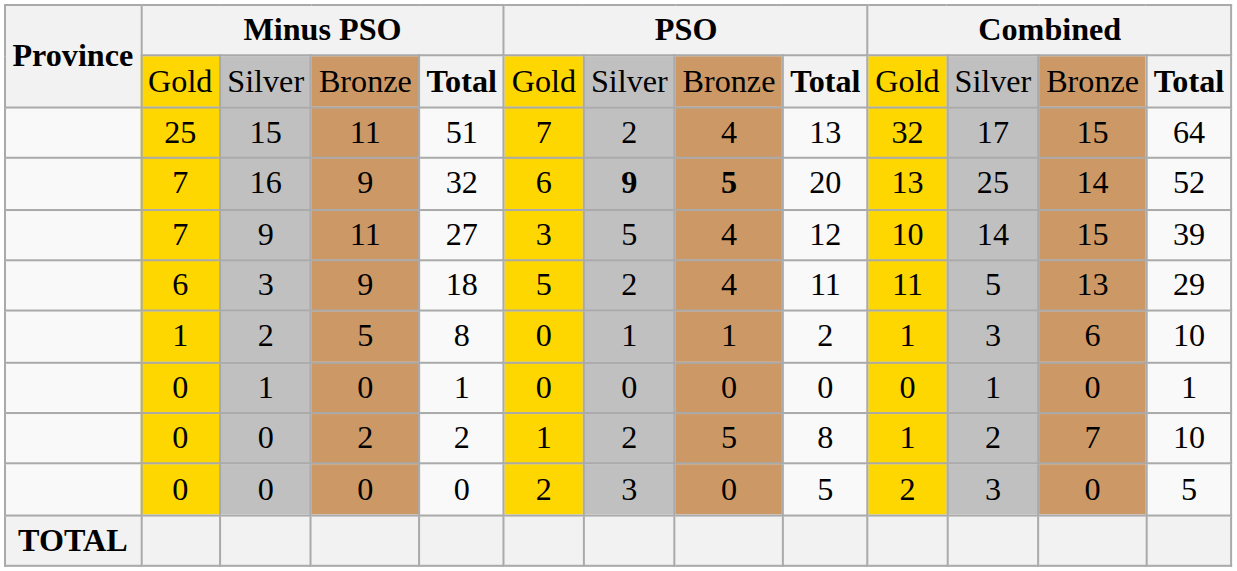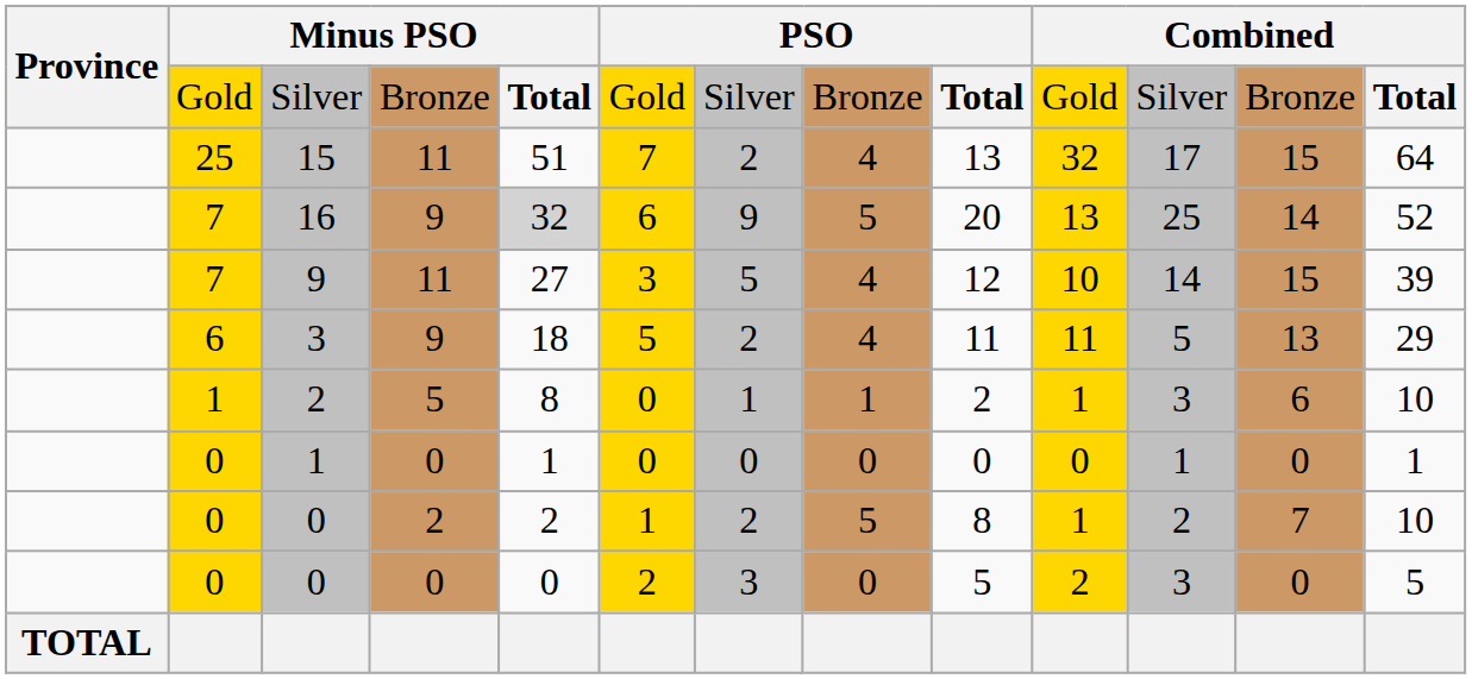16 | column 5: no background -> lightgrey background
16 | column 7: bold -> normal
16 | column 8: bold -> normal
